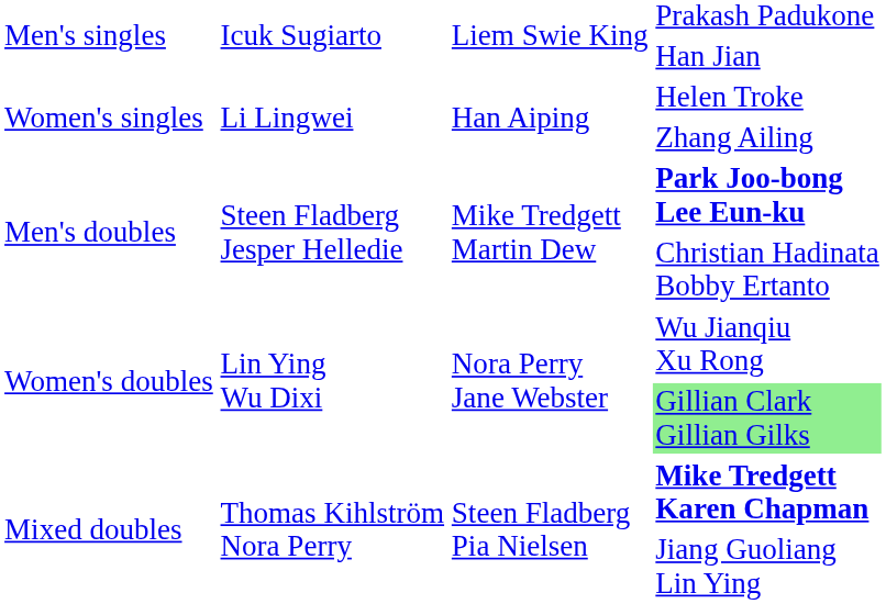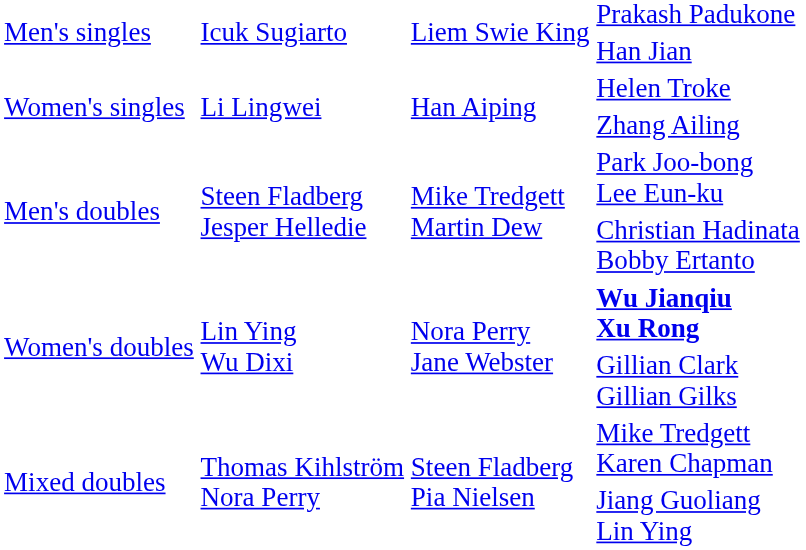Park Joo-bong Lee Eun-ku | column 4: bold -> normal
Wu Jianqiu Xu Rong | column 4: normal -> bold
Gillian Clark Gillian Gilks | column 4: lightgreen background -> no background
Mike Tredgett Karen Chapman | column 4: bold -> normal
